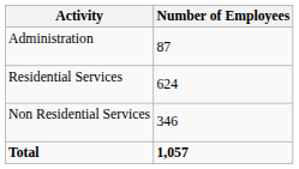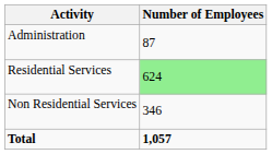Residential Services | Number of Employees: no background -> lightgreen background
